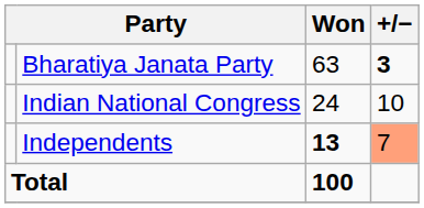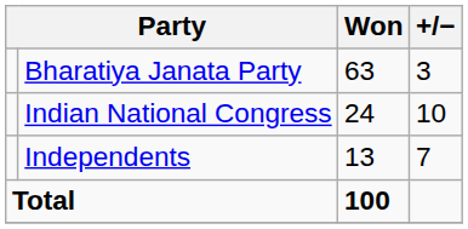Bharatiya Janata Party | +/−: bold -> normal
Independents | Won: bold -> normal
Independents | +/−: lightsalmon background -> no background
